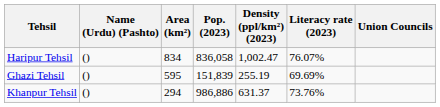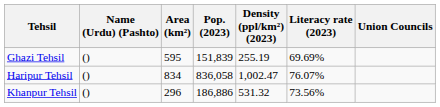rows swapped: Ghazi Tehsil <-> Haripur Tehsil
Khanpur Tehsil | Area (km²): 294 -> 296
Khanpur Tehsil | Pop. (2023): 986,886 -> 186,886
Khanpur Tehsil | Density (ppl/km²) (2023): 631.37 -> 531.32
Khanpur Tehsil | Literacy rate (2023): 73.76% -> 73.56%
